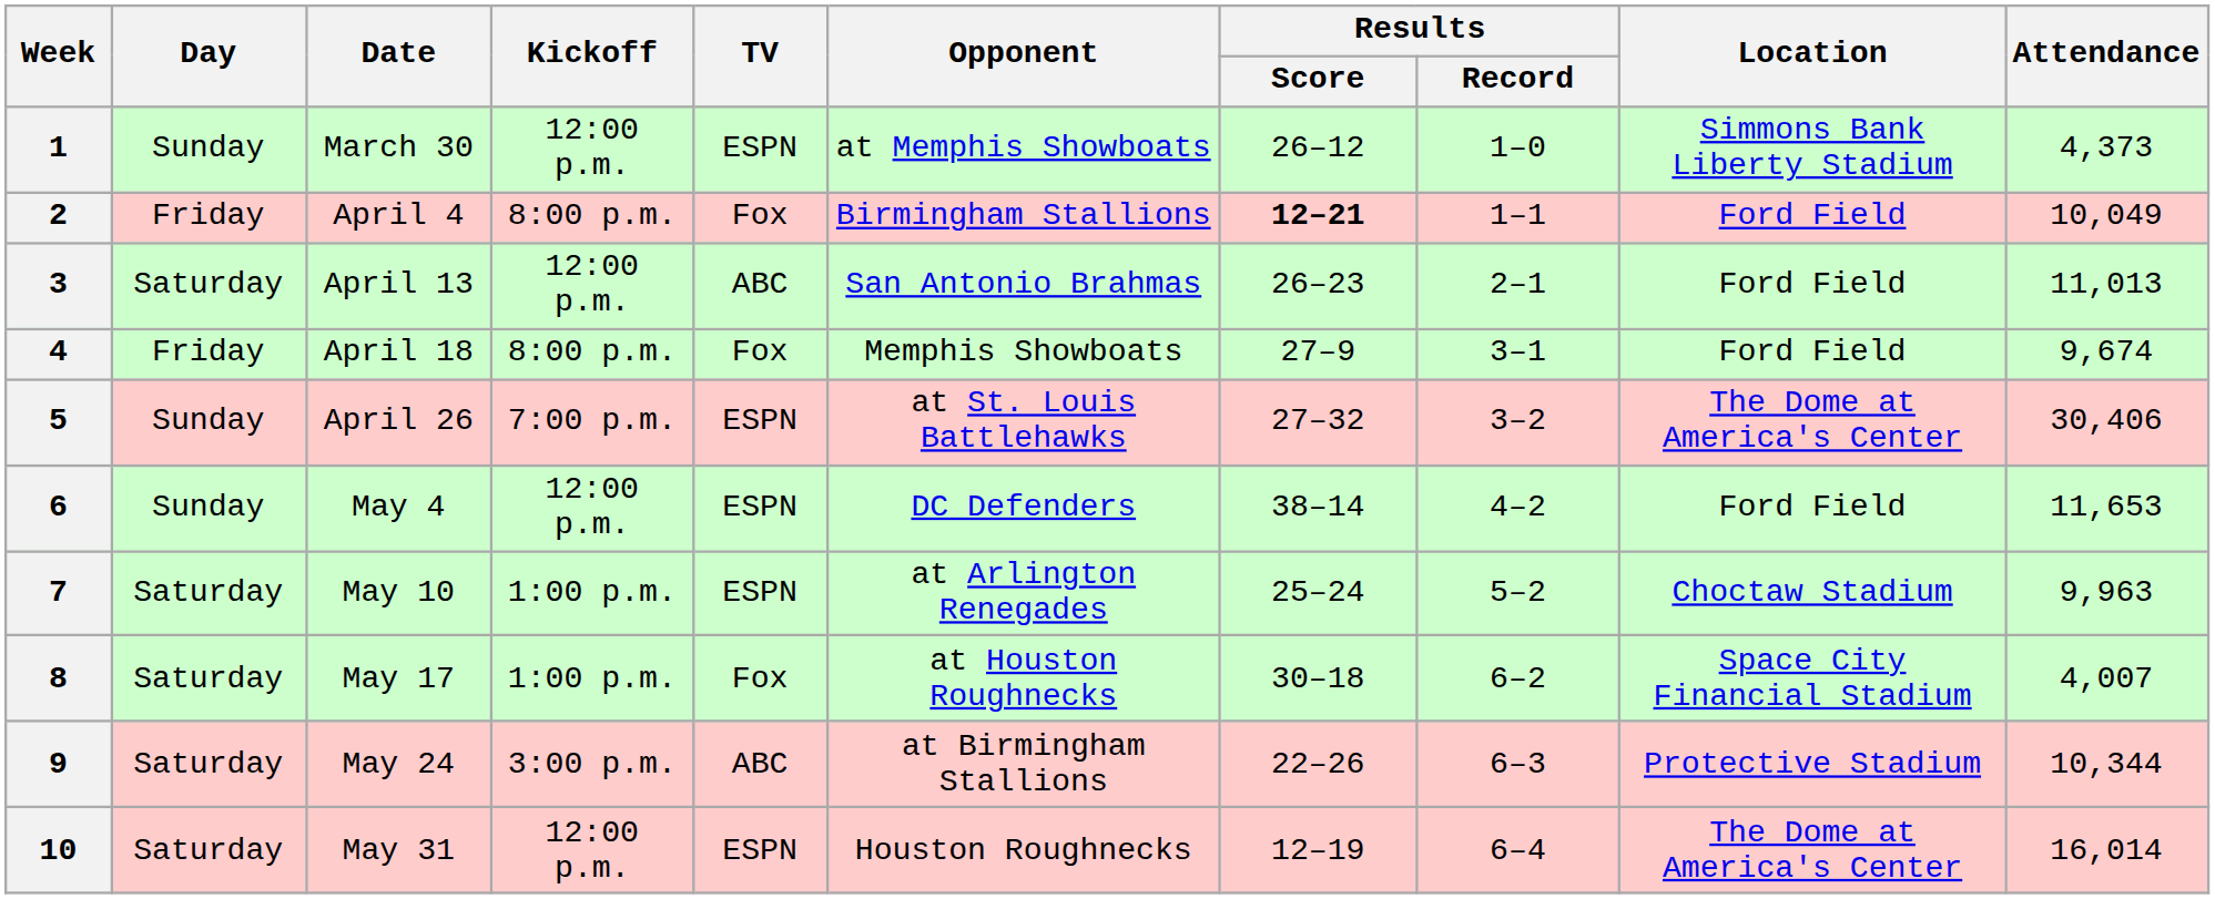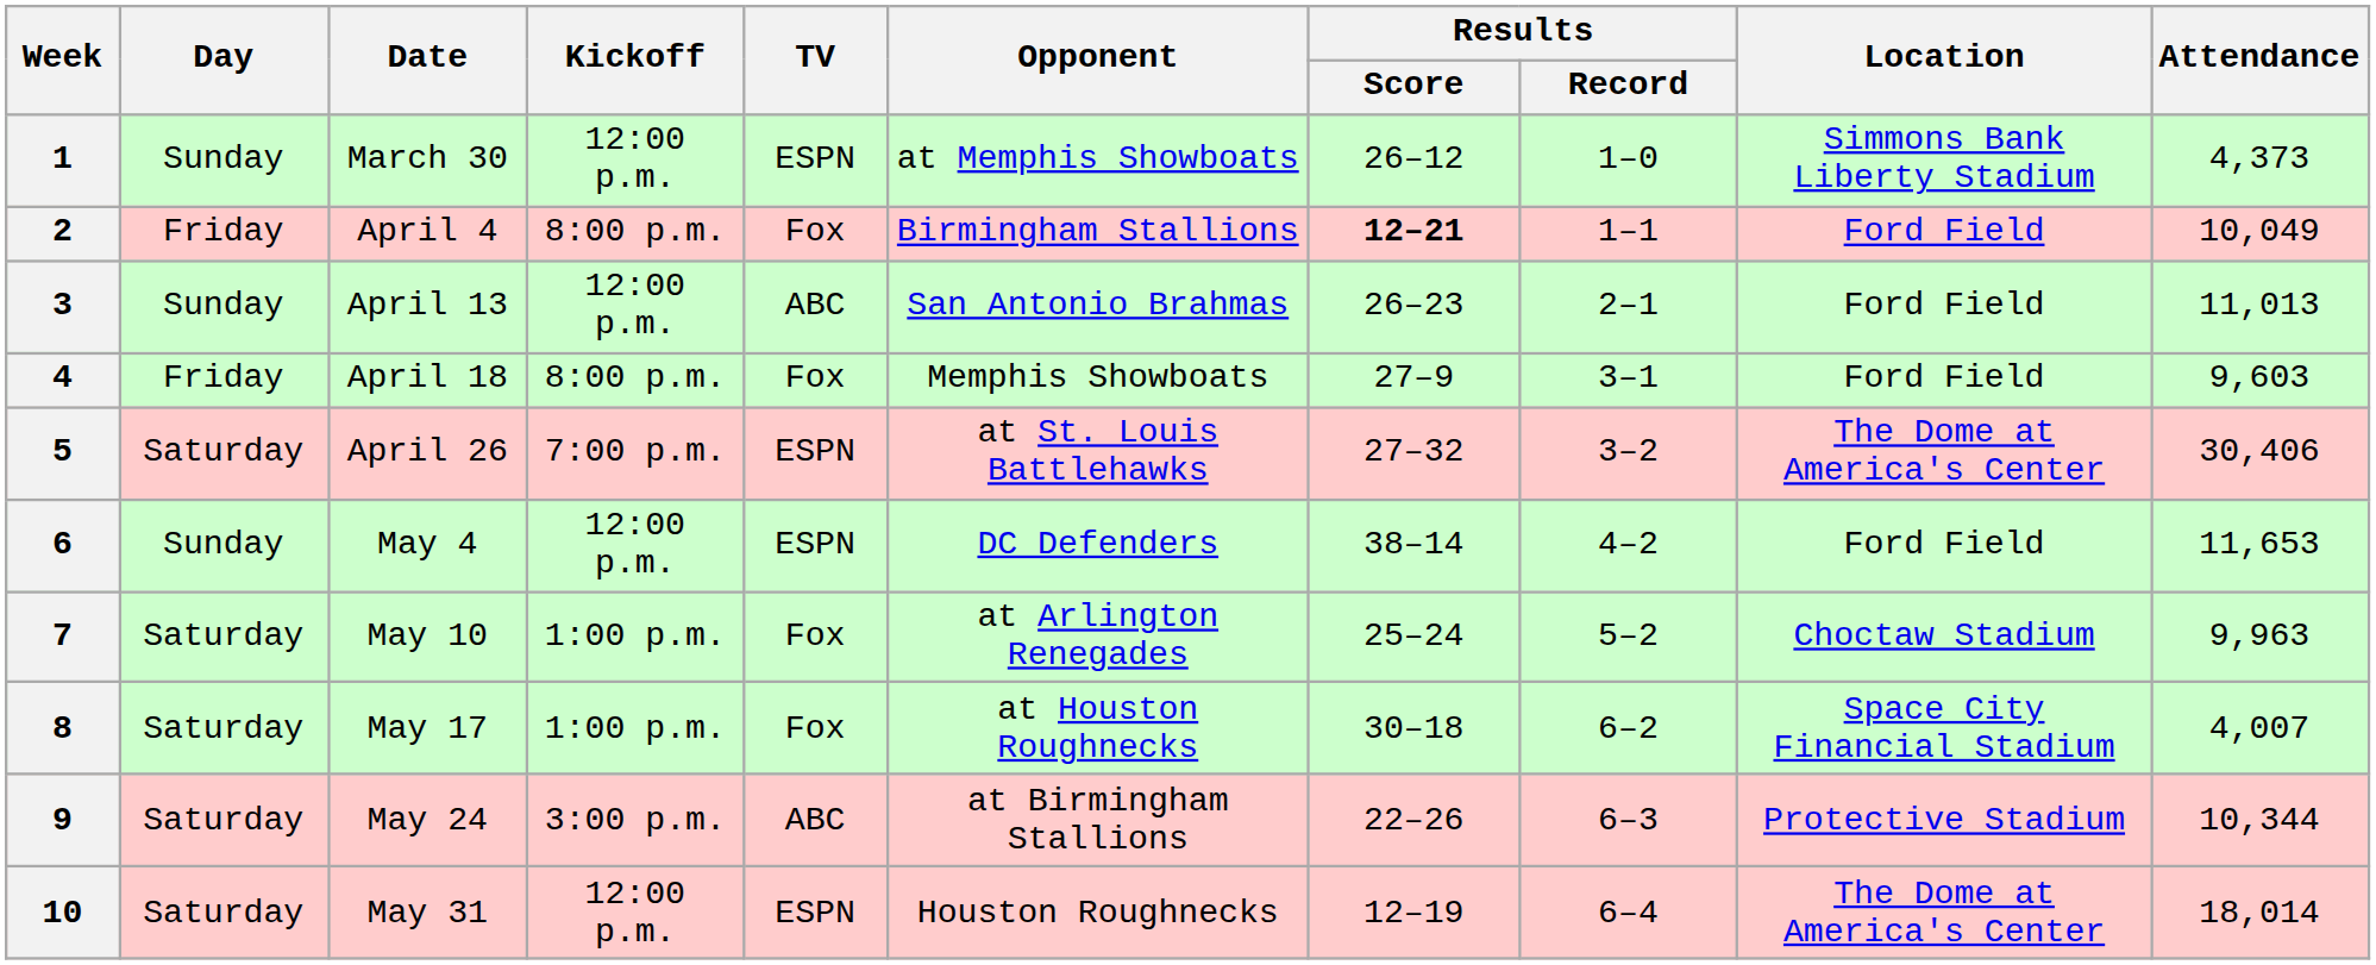3 | Day: Saturday -> Sunday
4 | Attendance: 9,674 -> 9,603
5 | Day: Sunday -> Saturday
7 | TV: ESPN -> Fox
10 | Attendance: 16,014 -> 18,014
